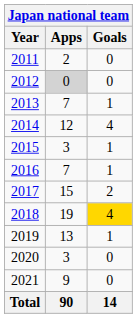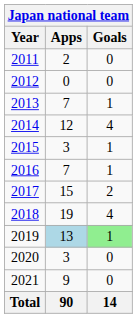2012 | Apps: lightgrey background -> no background
2018 | Goals: gold background -> no background
2019 | Apps: no background -> lightblue background
2019 | Goals: no background -> lightgreen background
